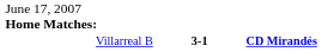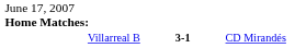Villarreal B | column 3: bold -> normal
